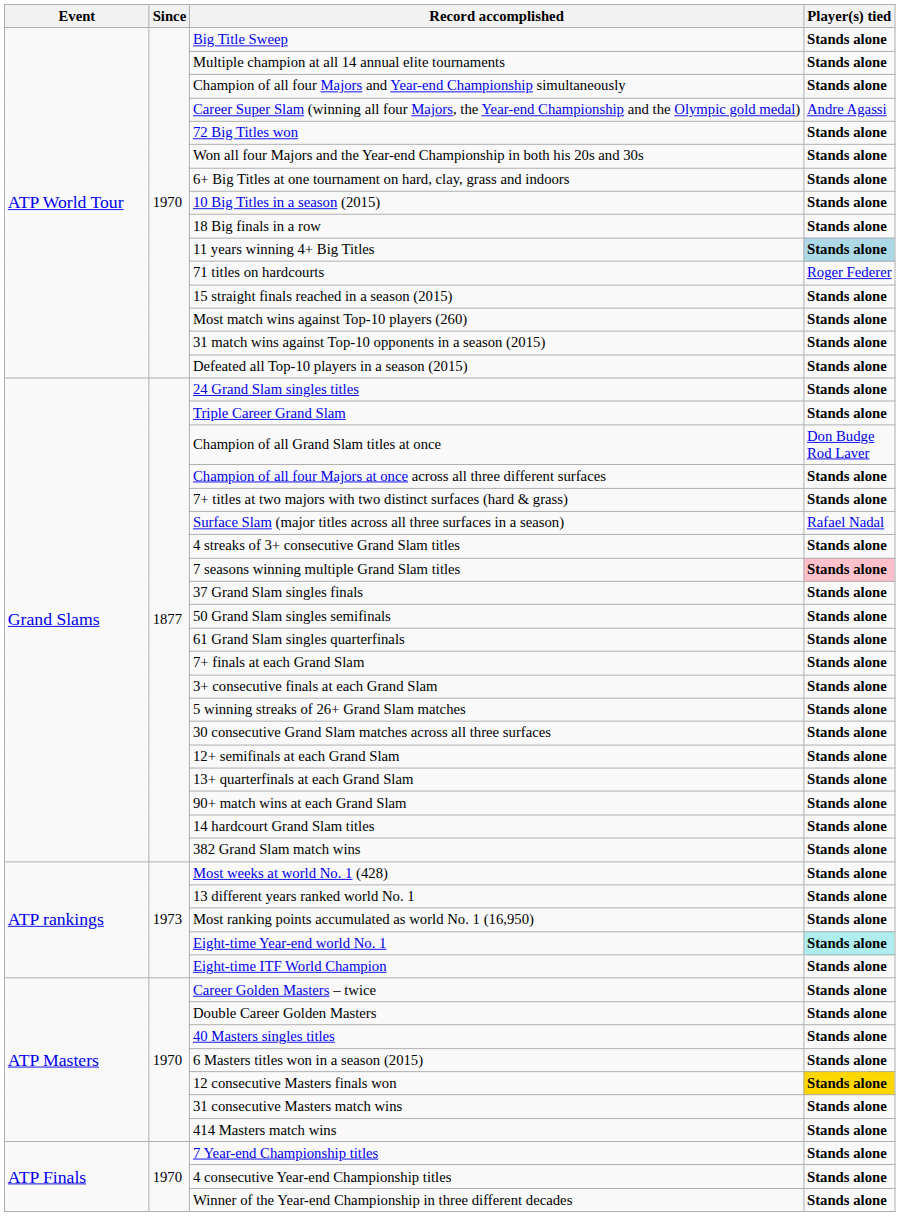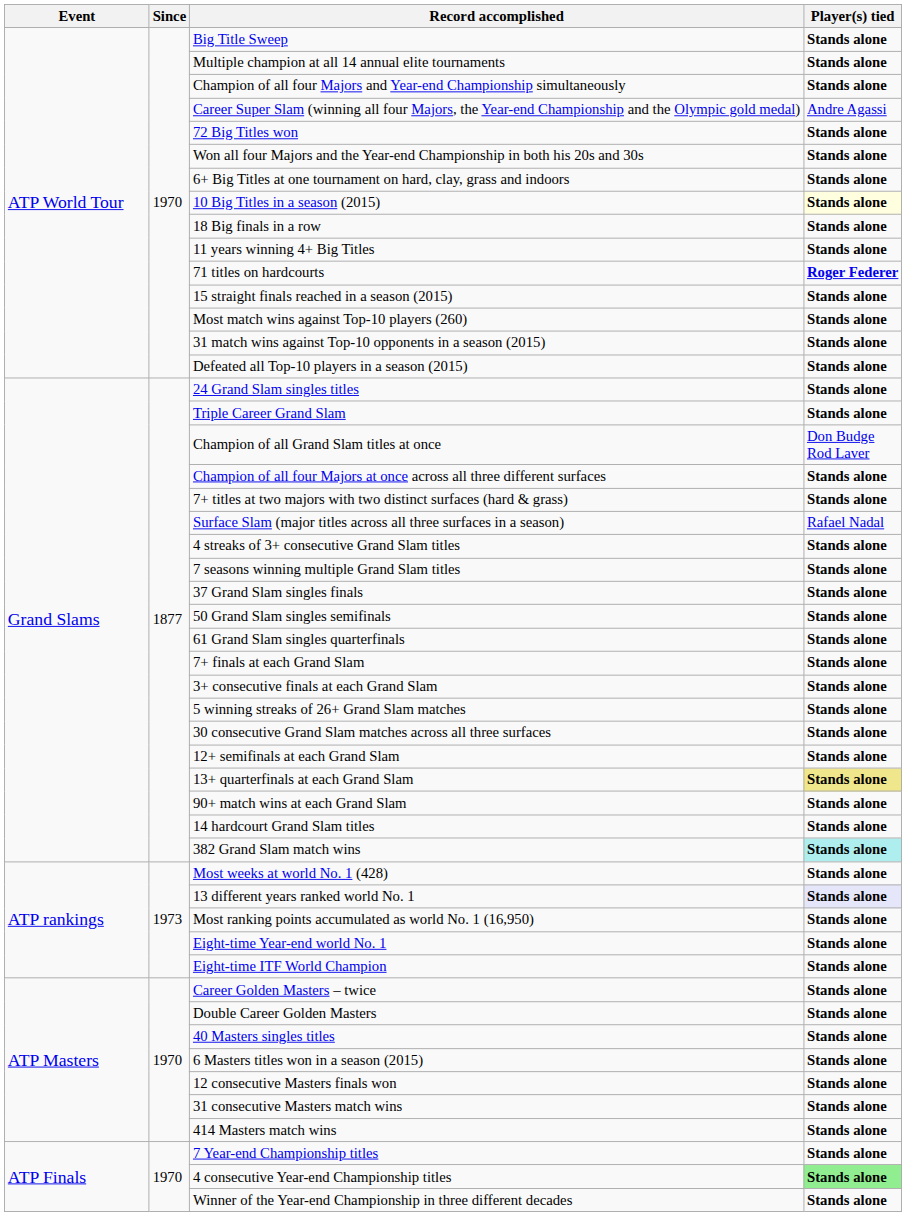10 Big Titles in a season (2015) | Player(s) tied: no background -> lightyellow background
11 years winning 4+ Big Titles | Player(s) tied: lightblue background -> no background
71 titles on hardcourts | Player(s) tied: normal -> bold
7 seasons winning multiple Grand Slam titles | Player(s) tied: pink background -> no background
13+ quarterfinals at each Grand Slam | Player(s) tied: no background -> khaki background
382 Grand Slam match wins | Player(s) tied: no background -> paleturquoise background
13 different years ranked world No. 1 | Player(s) tied: no background -> lavender background
Eight-time Year-end world No. 1 | Player(s) tied: paleturquoise background -> no background
12 consecutive Masters finals won | Player(s) tied: gold background -> no background
4 consecutive Year-end Championship titles | Player(s) tied: no background -> lightgreen background
